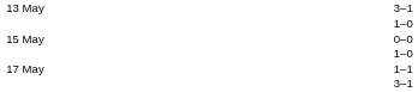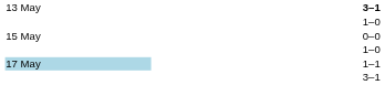13 May | column 2: normal -> bold
17 May | column 1: no background -> lightblue background
